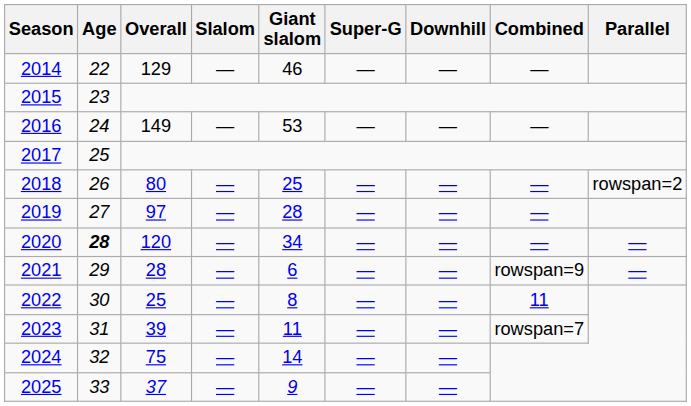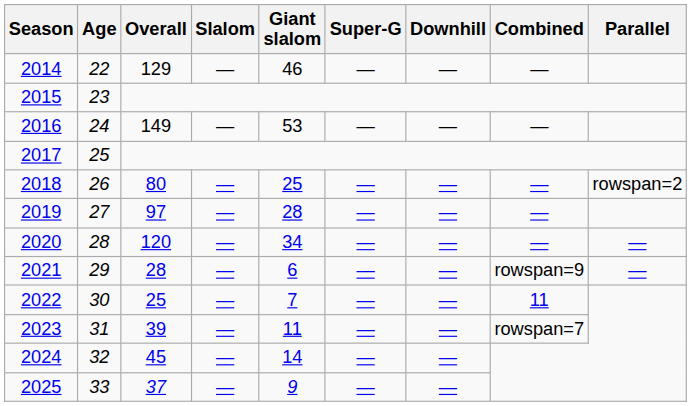2020 | Age: bold -> normal
2022 | Giant slalom: 8 -> 7
2024 | Overall: 75 -> 45
